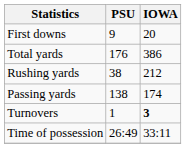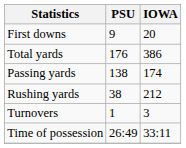rows swapped: Rushing yards <-> Passing yards
Turnovers | IOWA: bold -> normal
